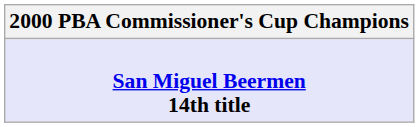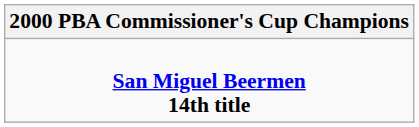row 2 | column 1: lavender background -> no background
